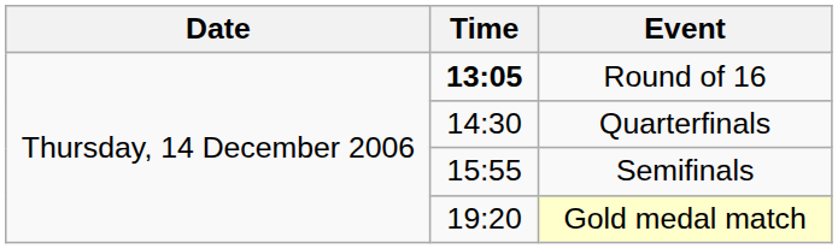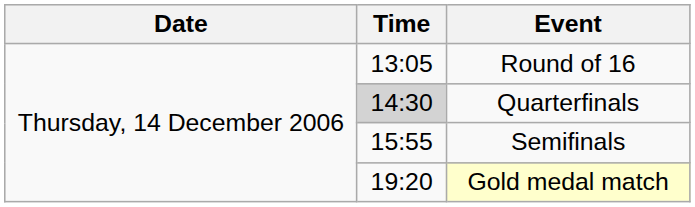Round of 16 | Time: bold -> normal
Quarterfinals | Time: no background -> lightgrey background
